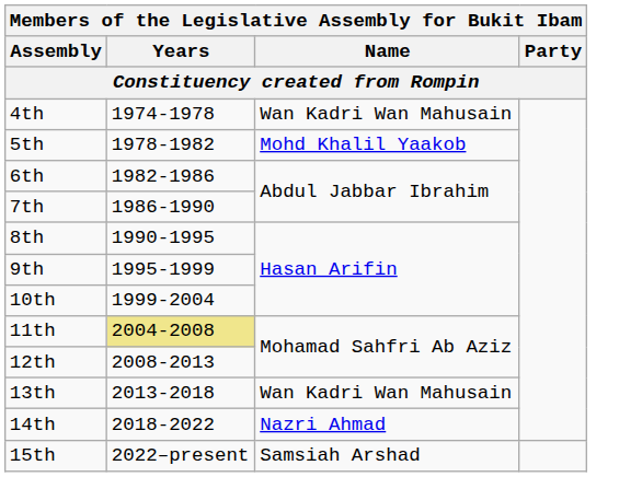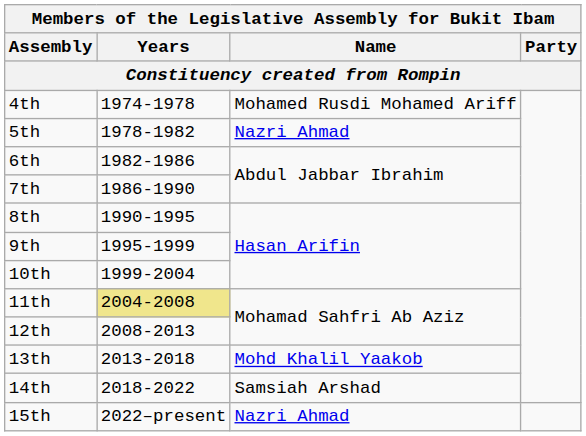4th | Name: Wan Kadri Wan Mahusain -> Mohamed Rusdi Mohamed Ariff
5th | Name: Mohd Khalil Yaakob -> Nazri Ahmad
13th | Name: Wan Kadri Wan Mahusain -> Mohd Khalil Yaakob
14th | Name: Nazri Ahmad -> Samsiah Arshad
15th | Name: Samsiah Arshad -> Nazri Ahmad
